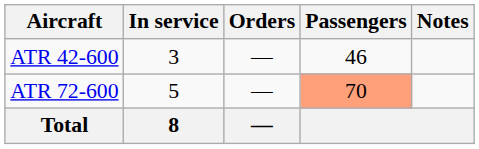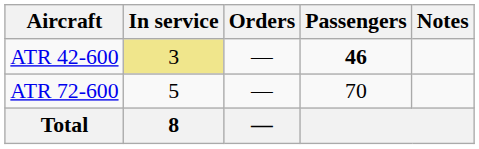ATR 42-600 | In service: no background -> khaki background
ATR 42-600 | Passengers: normal -> bold
ATR 72-600 | Passengers: lightsalmon background -> no background
